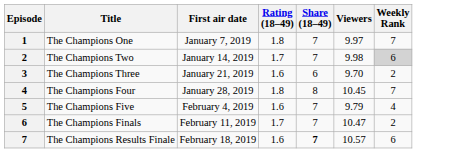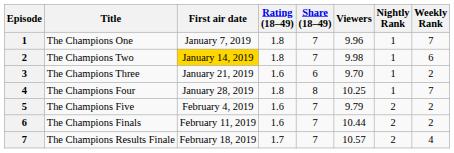+ column: Nightly Rank | 1 | 1 | 1 | 1 | 2 | 2 | 2
The Champions One | Viewers: 9.97 -> 9.96
The Champions Two | First air date: no background -> gold background
The Champions Two | Rating (18–49): 1.7 -> 1.8
The Champions Two | Weekly Rank: lightgrey background -> no background
The Champions Four | Viewers: 10.45 -> 10.25
The Champions Five | Weekly Rank: 4 -> 2
The Champions Finals | Rating (18–49): 1.7 -> 1.6
The Champions Finals | Viewers: 10.47 -> 10.44
The Champions Results Finale | Rating (18–49): 1.6 -> 1.7
The Champions Results Finale | Share (18–49): bold -> normal
The Champions Results Finale | Weekly Rank: 6 -> 4
